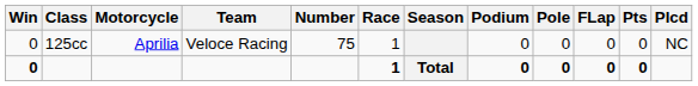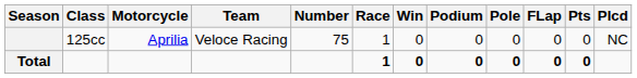columns swapped: Season <-> Win
